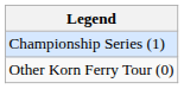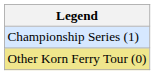row 3 | column 1: no background -> khaki background
